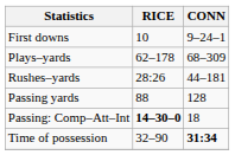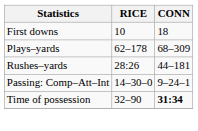First downs | CONN: 9–24–1 -> 18
- row: Passing yards | 88 | 128
Passing: Comp–Att–Int | RICE: bold -> normal
Passing: Comp–Att–Int | CONN: 18 -> 9–24–1
